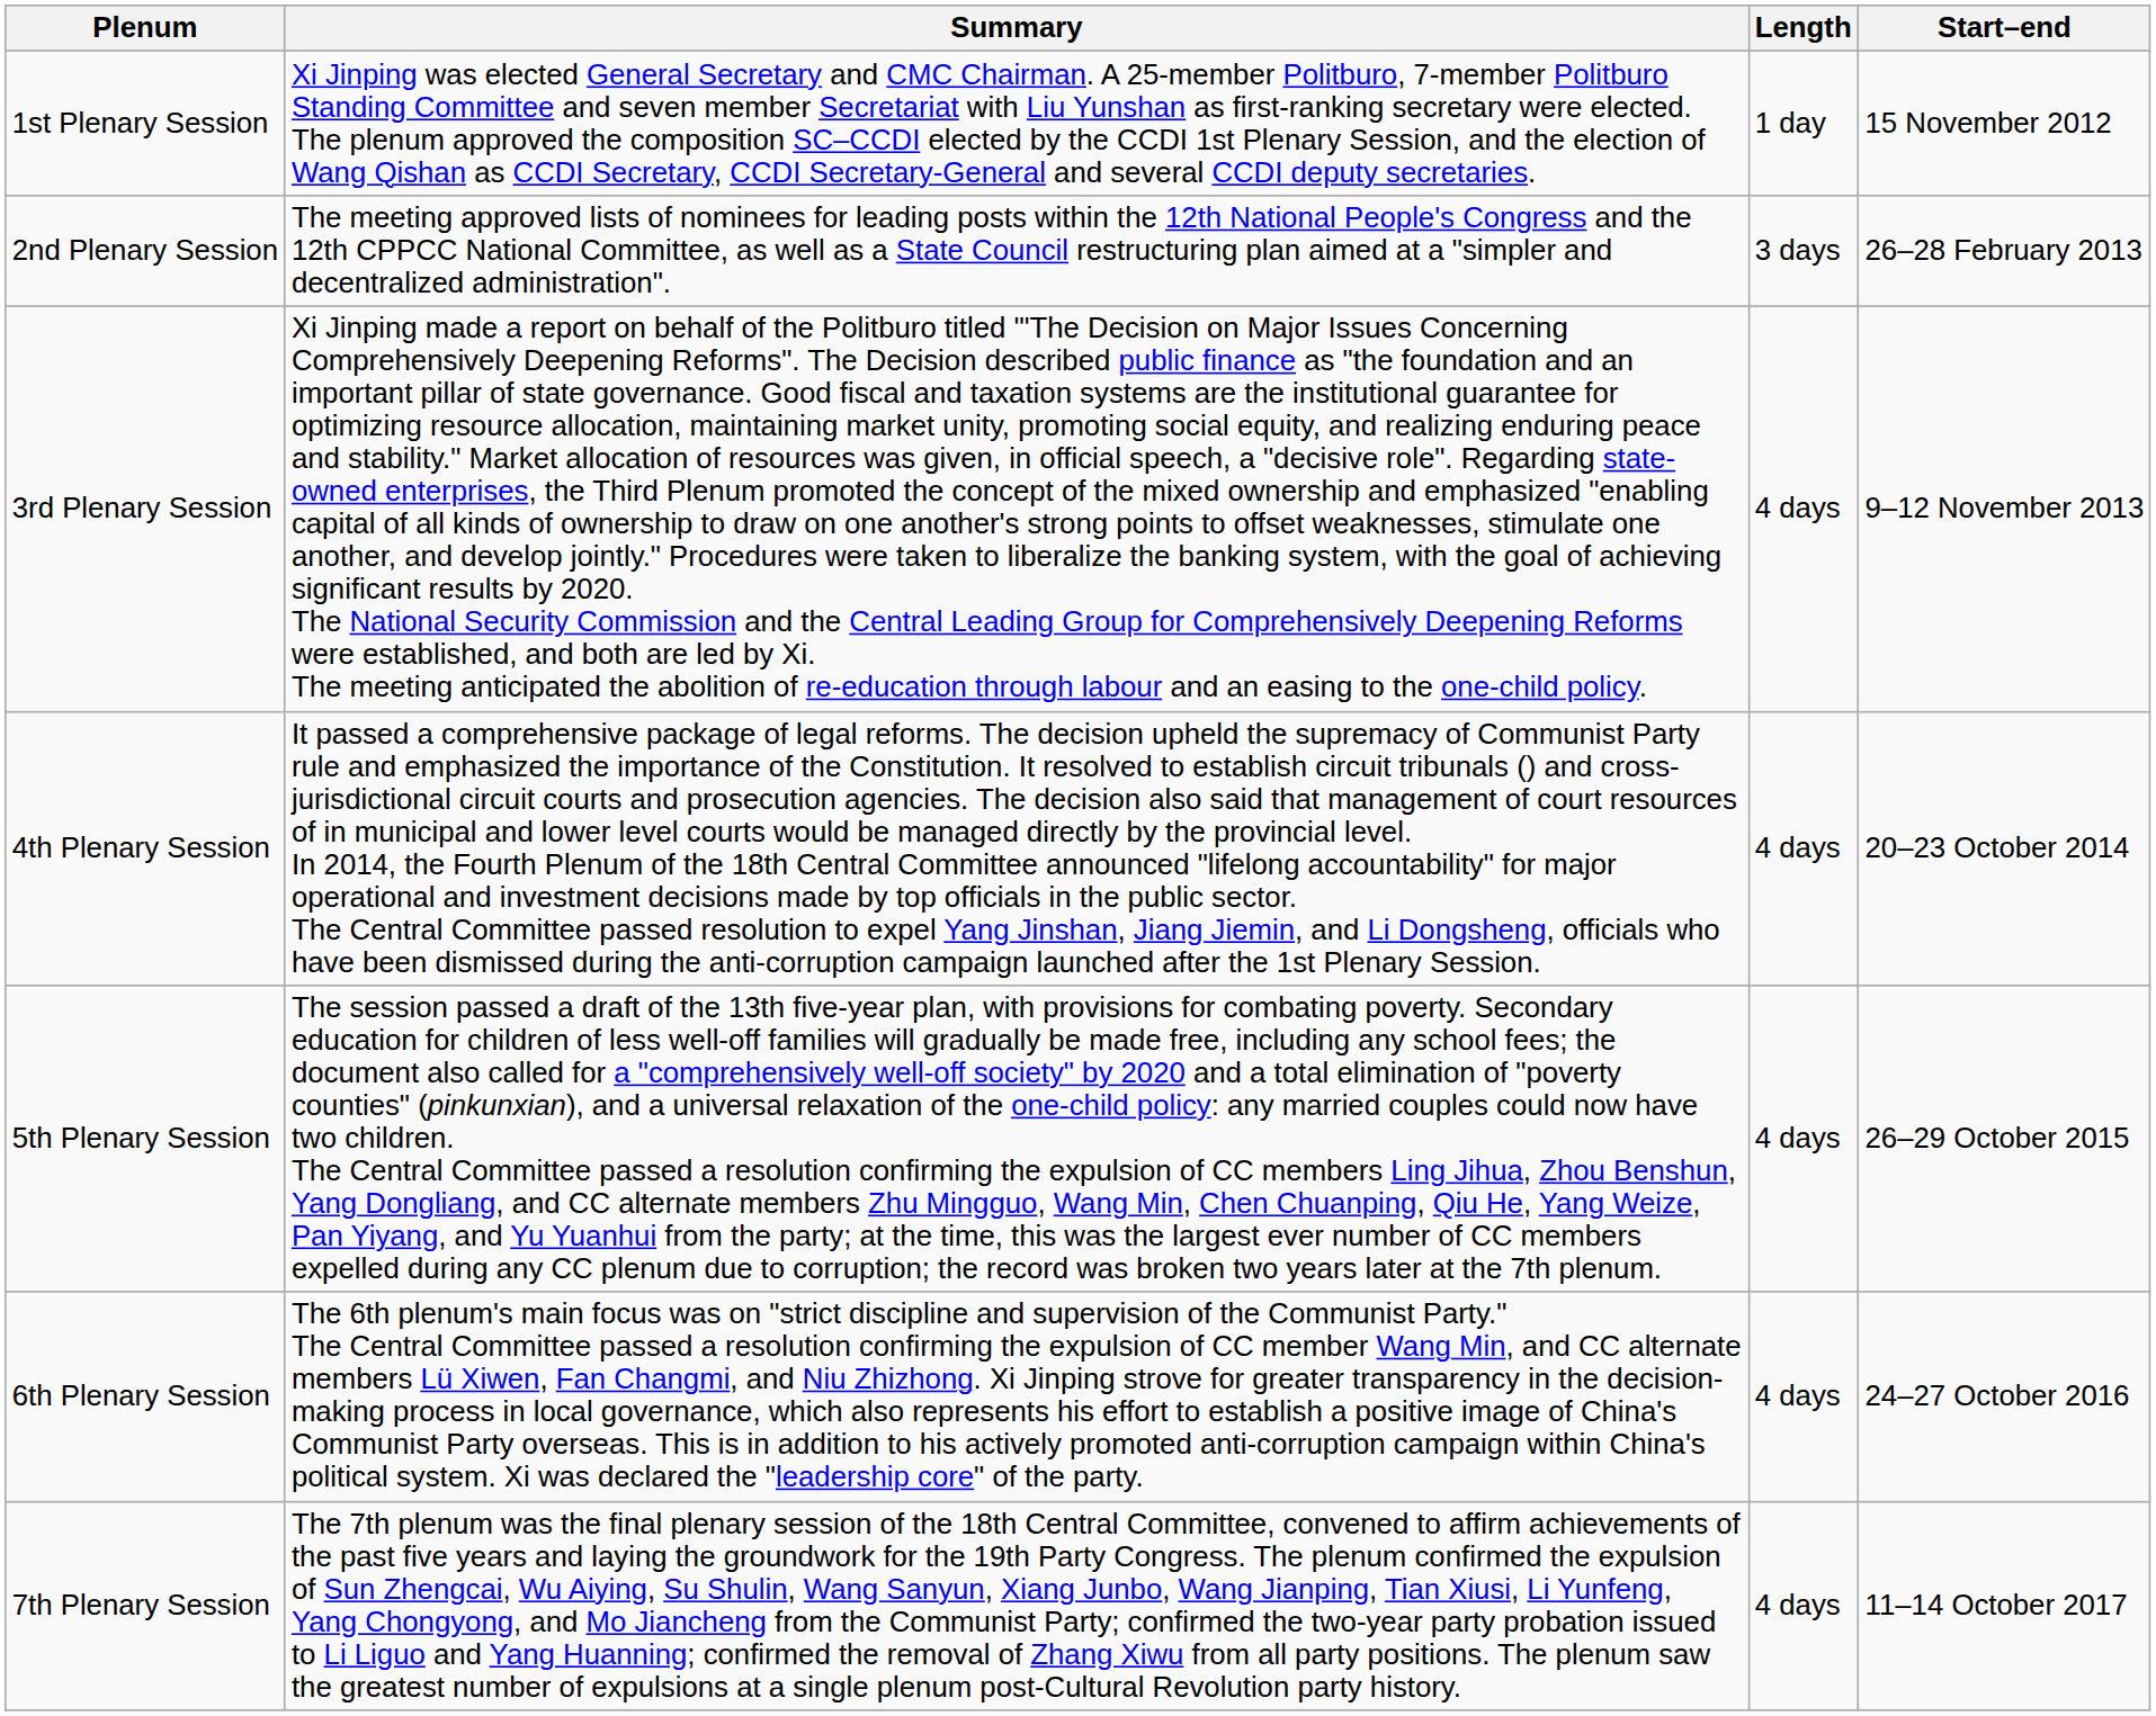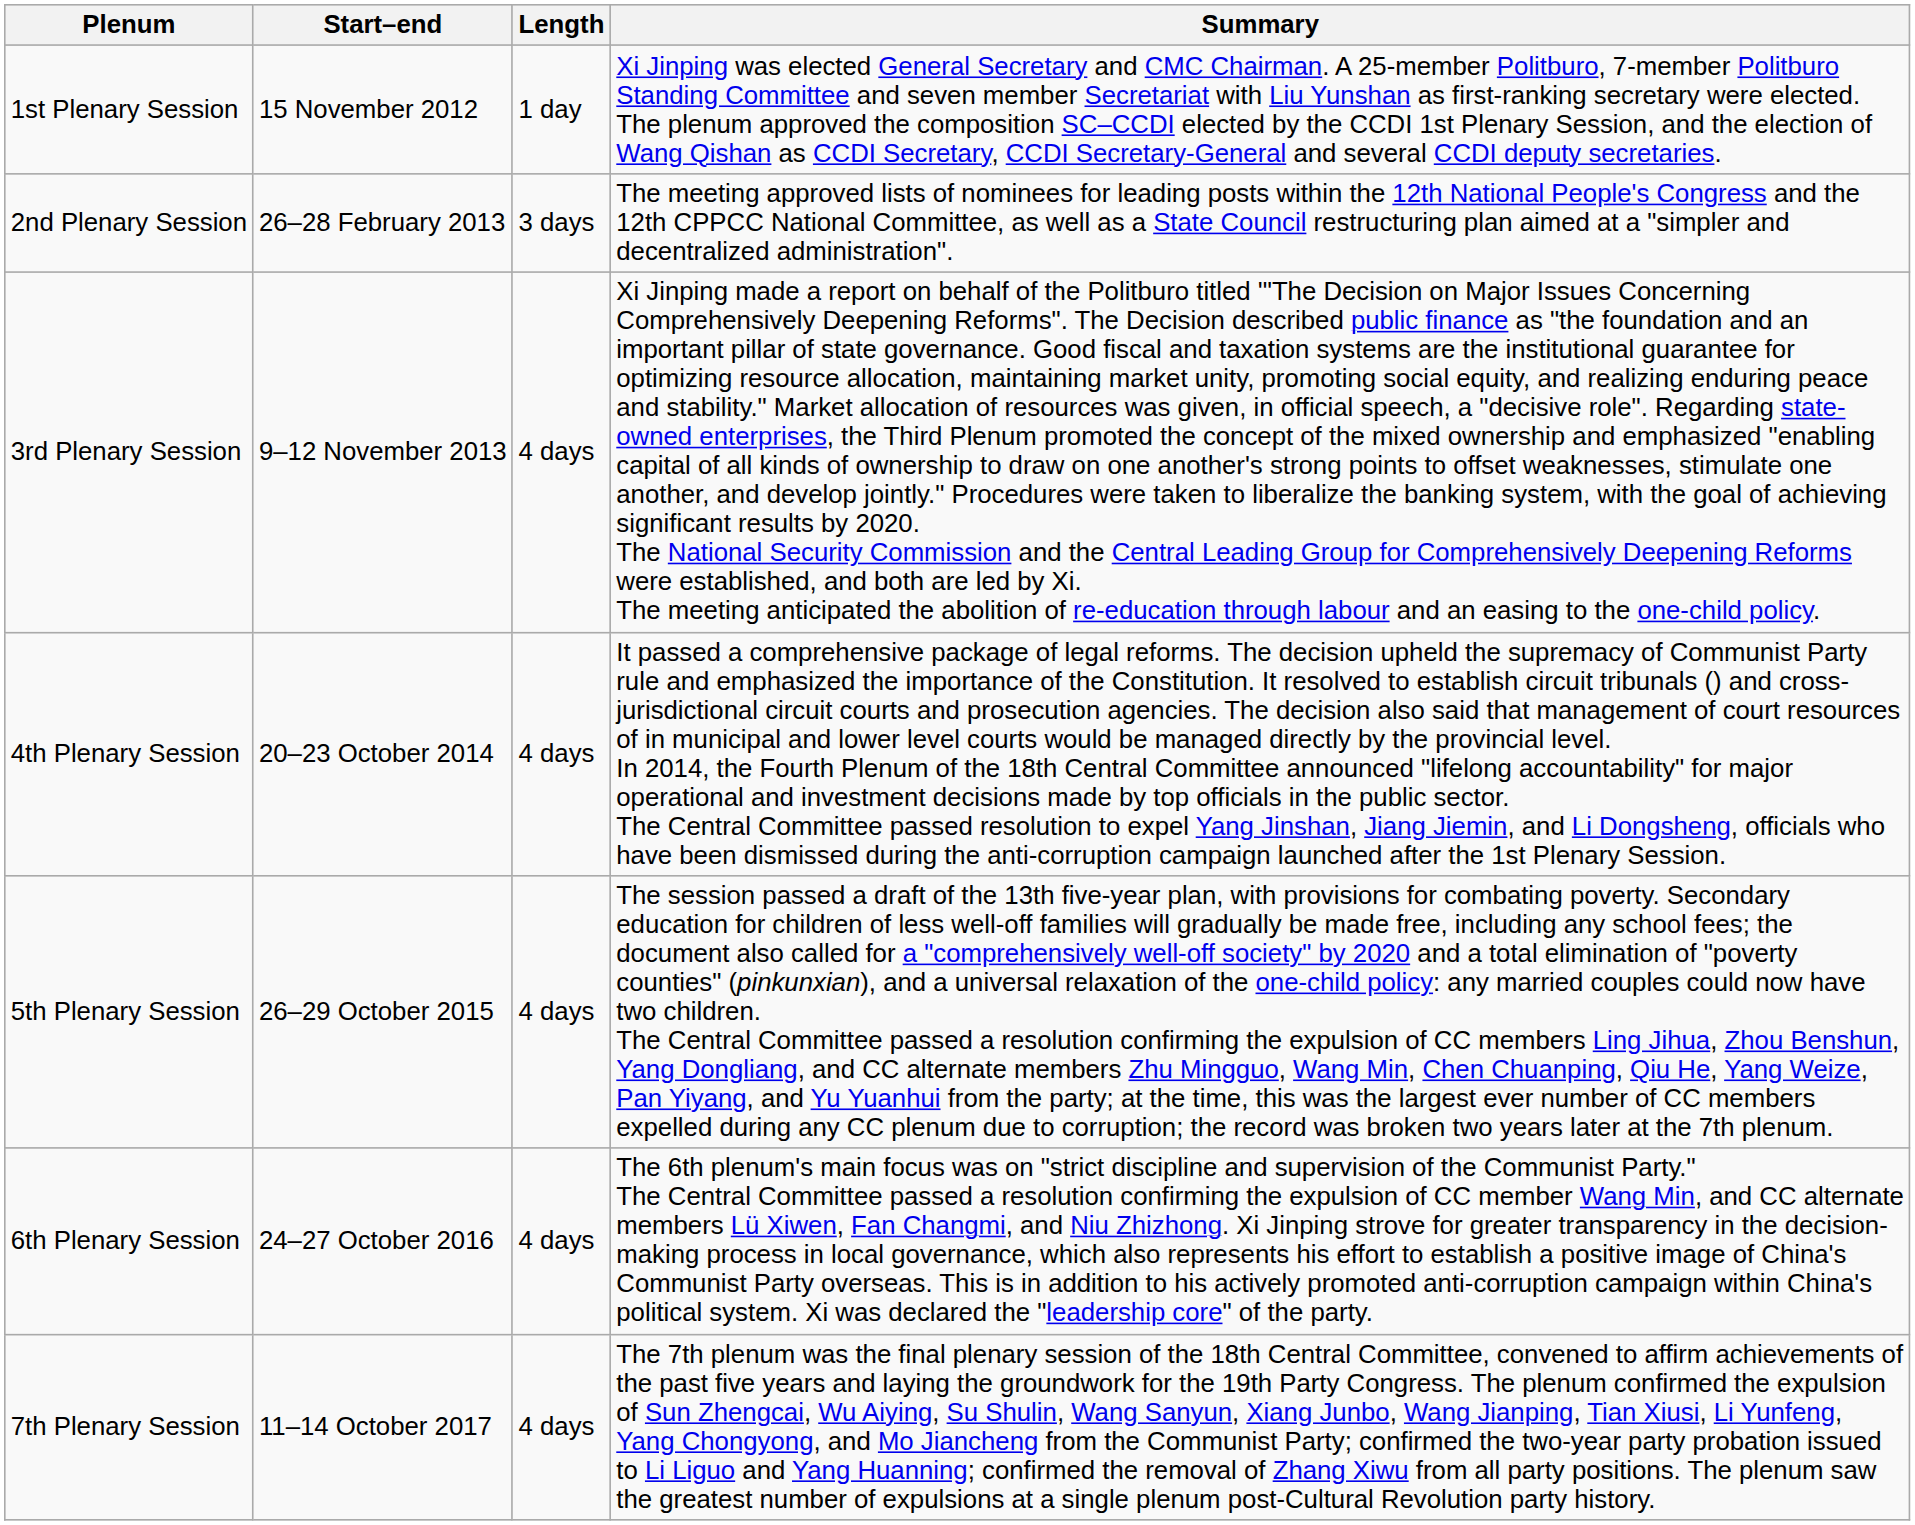columns swapped: Start–end <-> Summary
